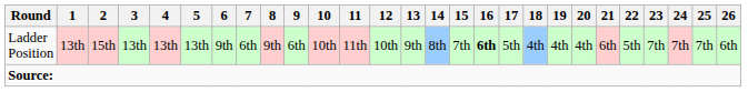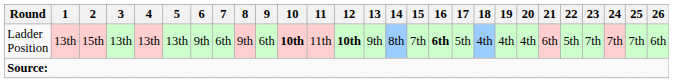Ladder Position | 10: normal -> bold
Ladder Position | 12: normal -> bold
